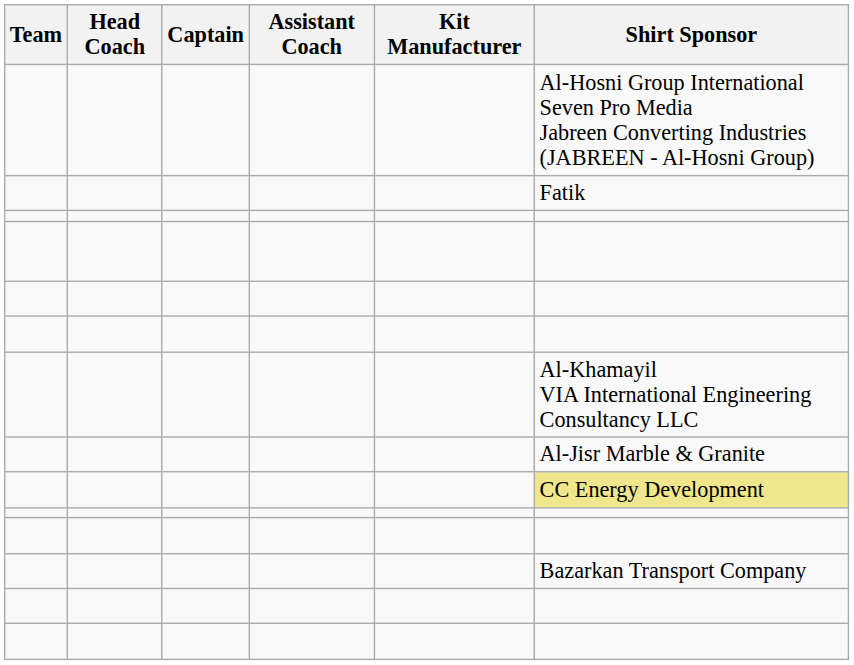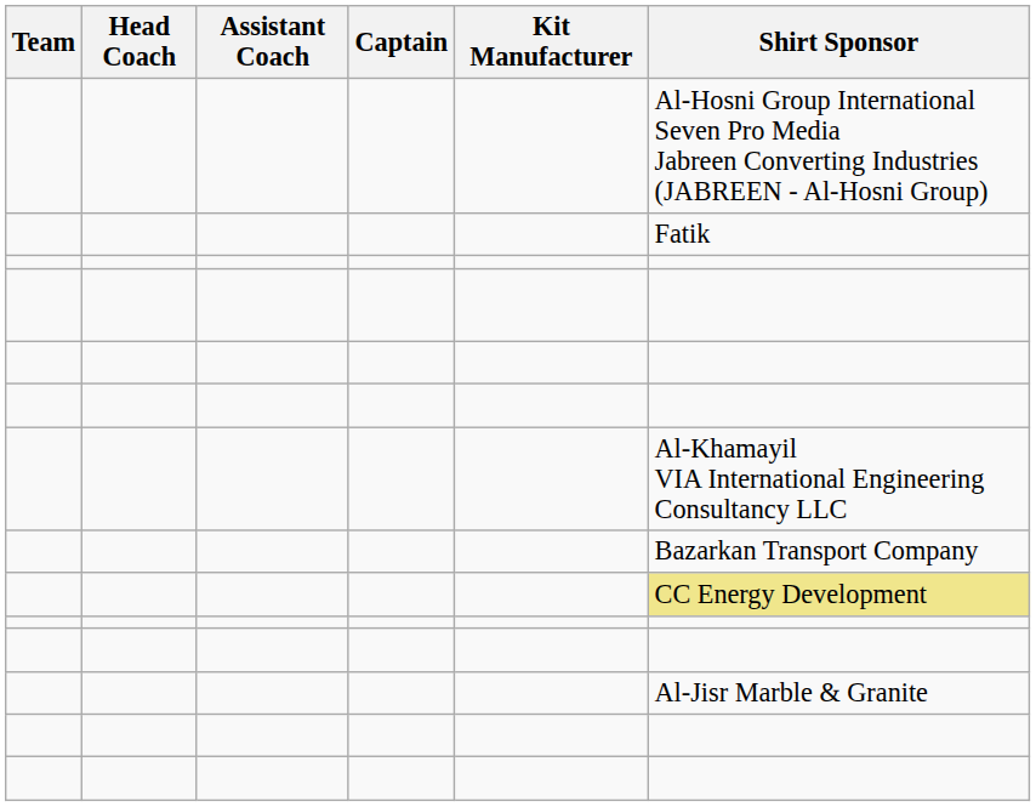columns swapped: Assistant Coach <-> Captain
row 9 | Shirt Sponsor: Al-Jisr Marble & Granite -> Bazarkan Transport Company
row 13 | Shirt Sponsor: Bazarkan Transport Company -> Al-Jisr Marble & Granite
